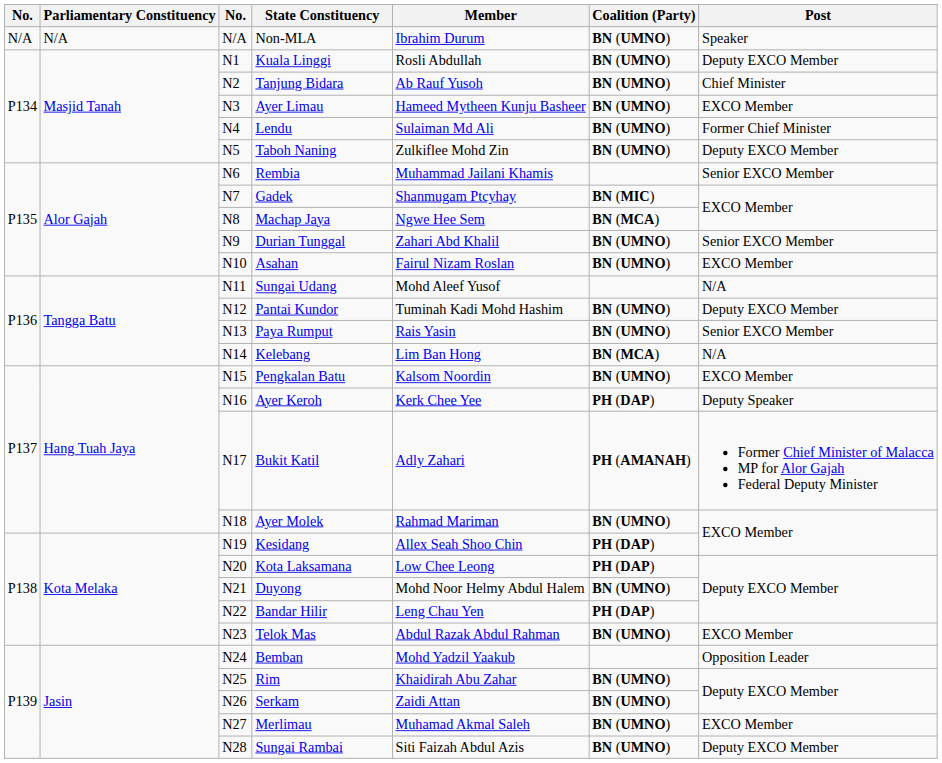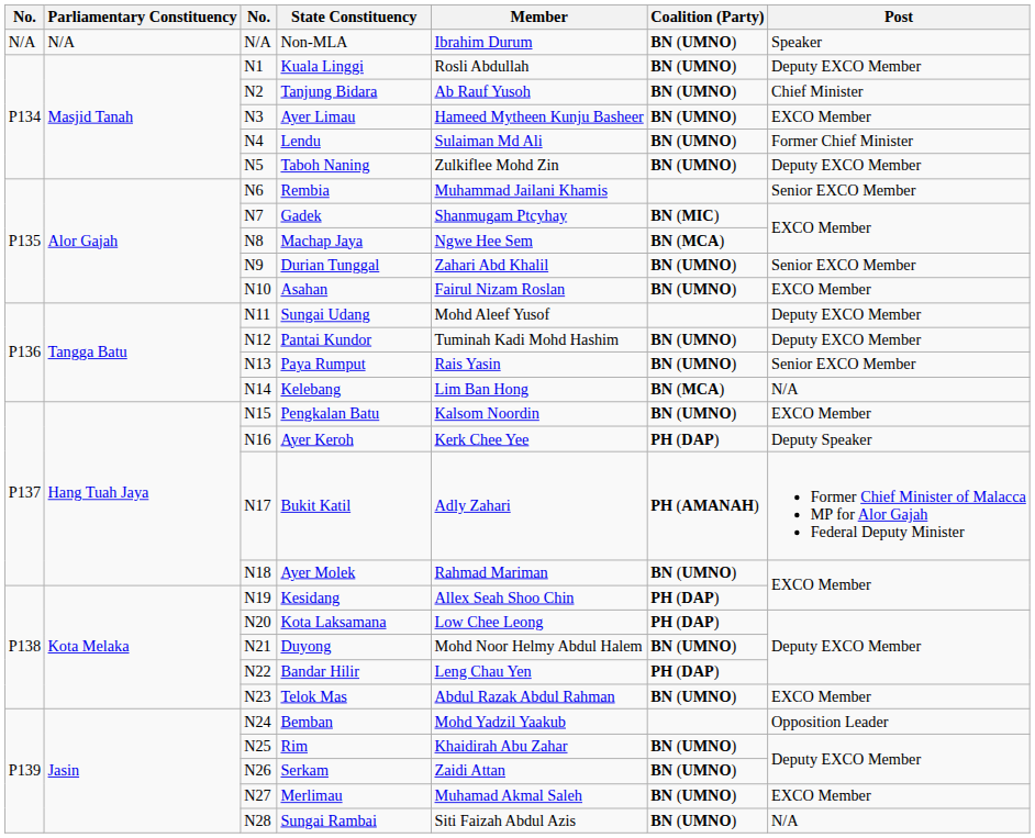Sungai Udang | Post: N/A -> Deputy EXCO Member
Sungai Rambai | Post: Deputy EXCO Member -> N/A
